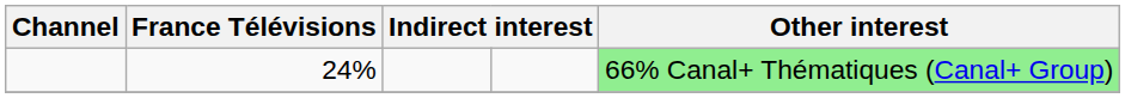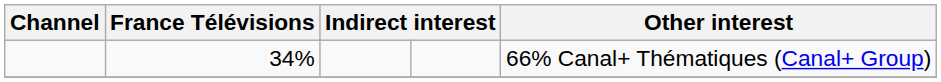row 2 | France Télévisions: 24% -> 34%
row 2 | Other interest: lightgreen background -> no background
